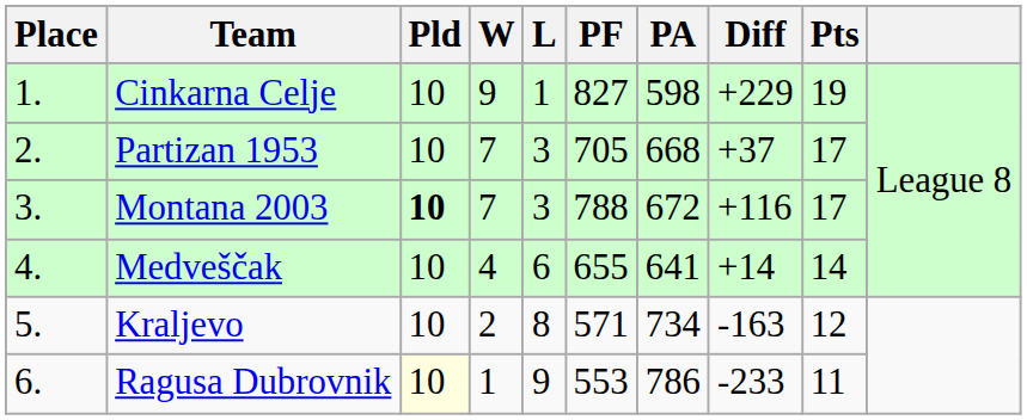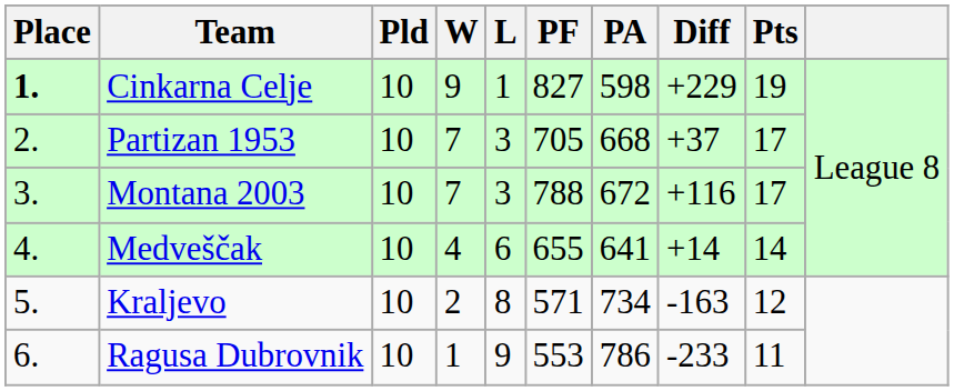Cinkarna Celje | Place: normal -> bold
Montana 2003 | Pld: bold -> normal
Ragusa Dubrovnik | Pld: lightyellow background -> no background
